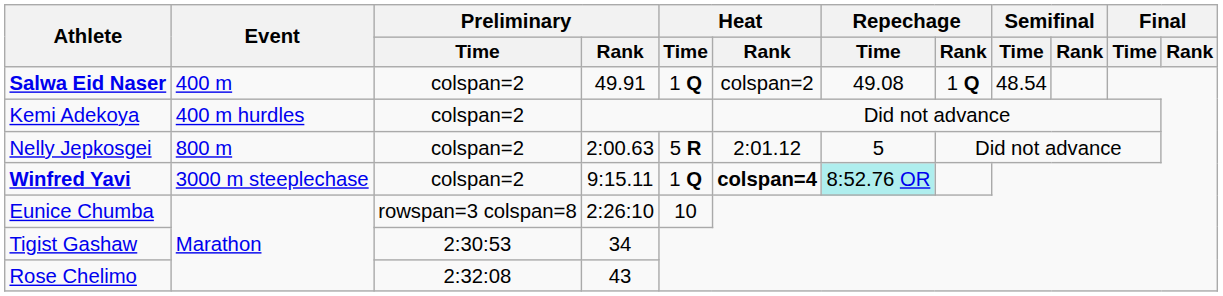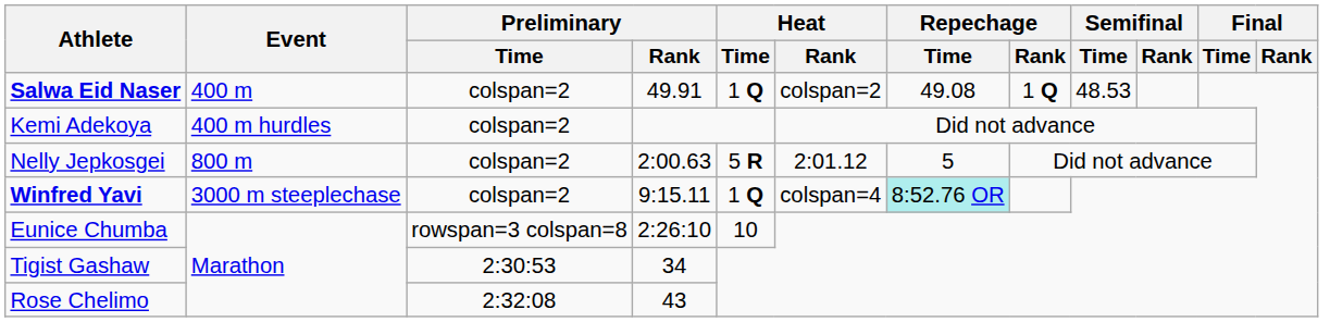Salwa Eid Naser | Semifinal / Time: 48.54 -> 48.53
Winfred Yavi | Heat / Rank: bold -> normal
